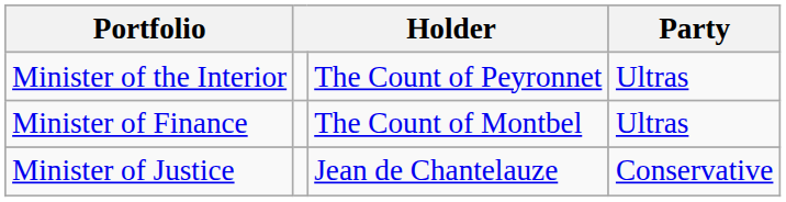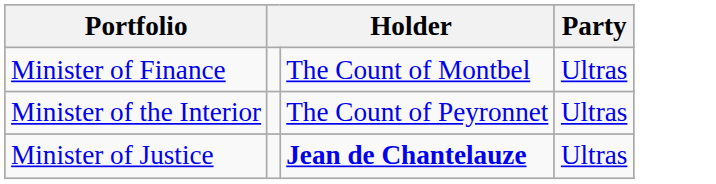rows swapped: Minister of Finance <-> Minister of the Interior
Minister of Justice | column 3: normal -> bold
Minister of Justice | Party: Conservative -> Ultras
